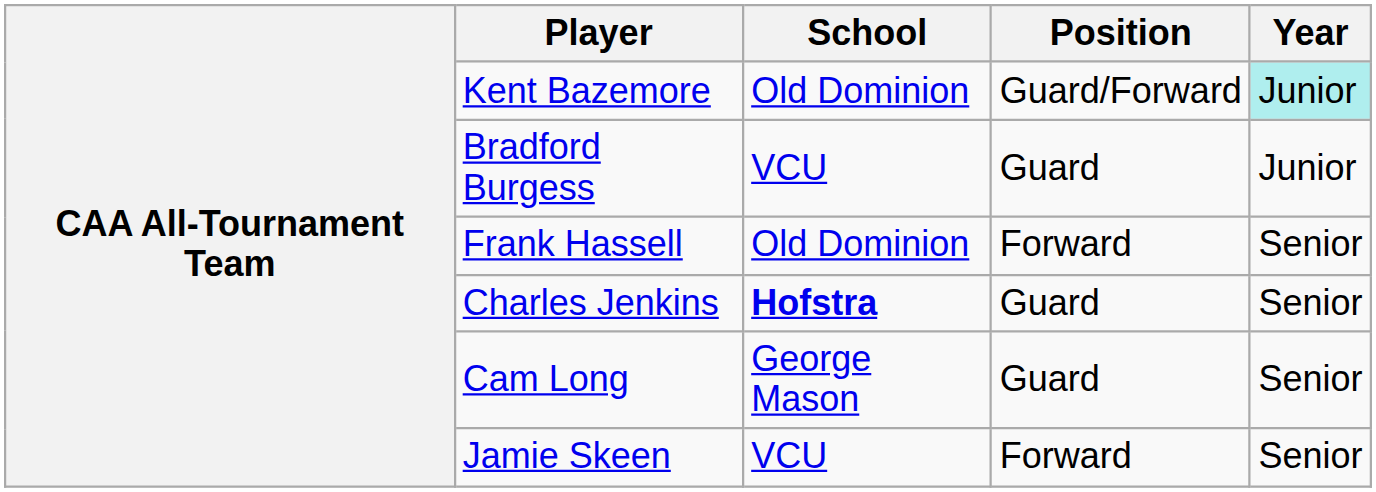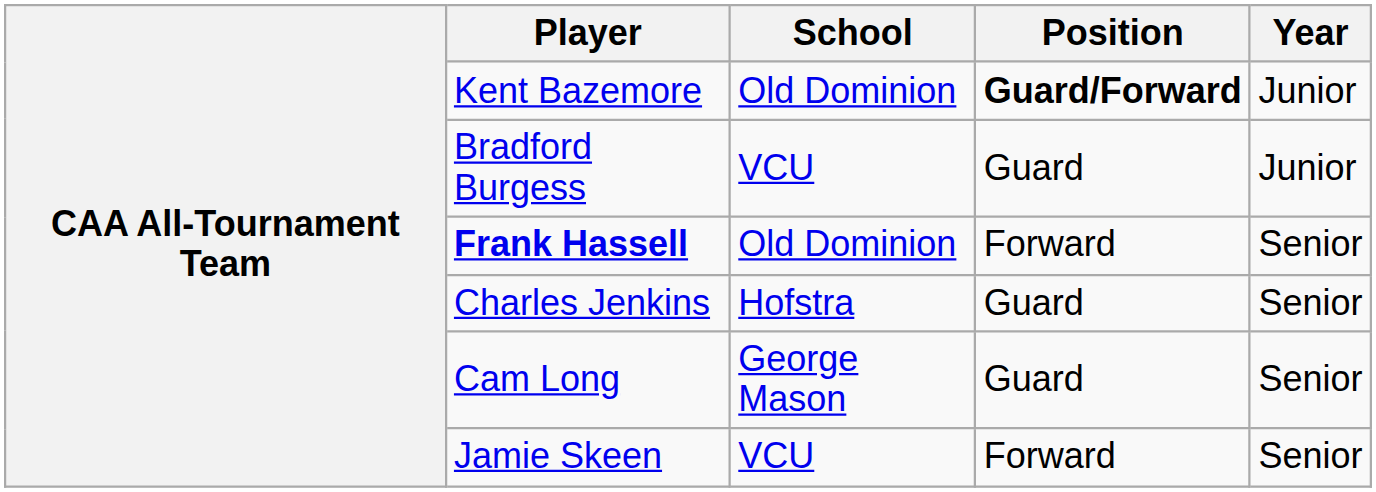row 2 | Position: normal -> bold
row 2 | Year: paleturquoise background -> no background
row 4 | Player: normal -> bold
row 5 | School: bold -> normal
